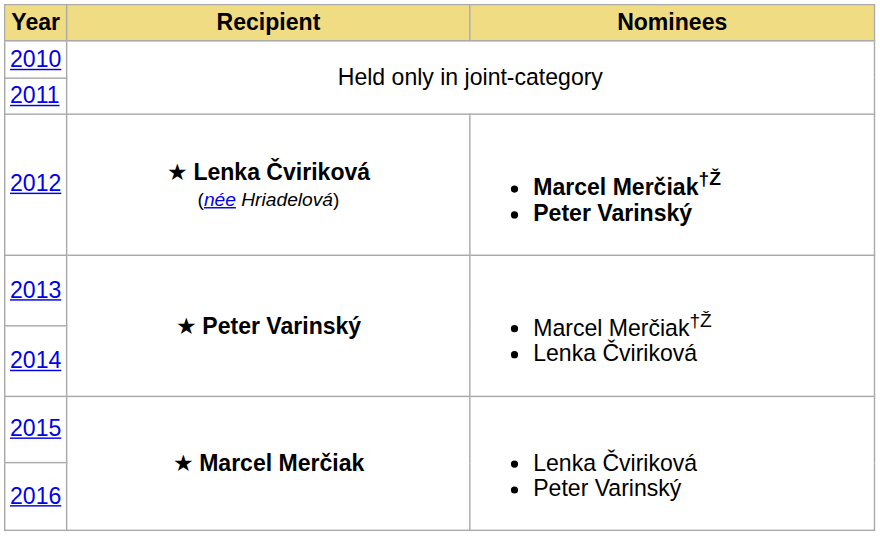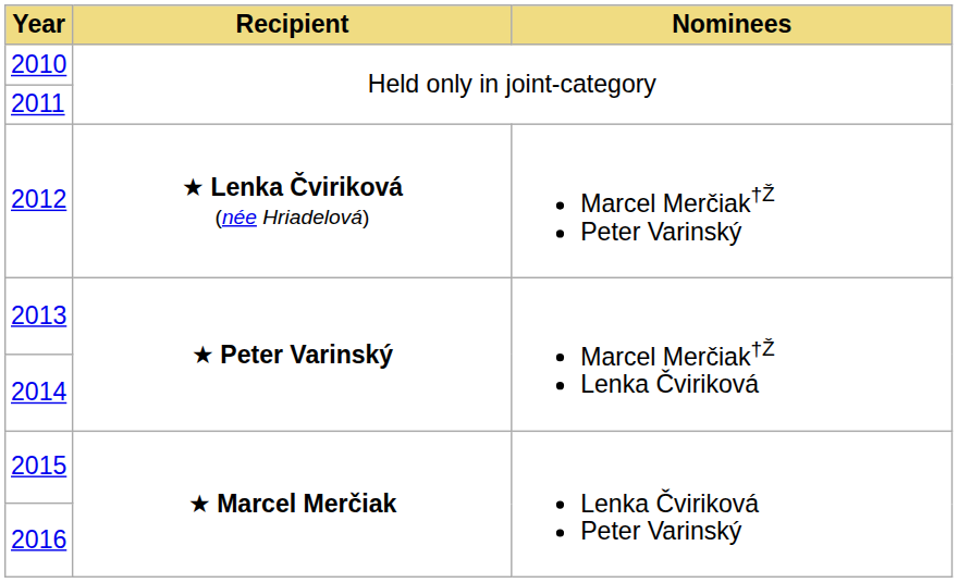2012 | Nominees: bold -> normal
